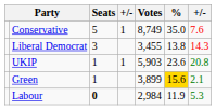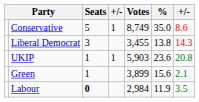Conservative | column 7: 7.6 -> 8.6
Green | %: gold background -> no background
Labour | column 7: 5.3 -> 3.5
